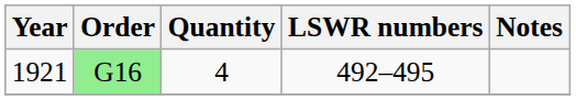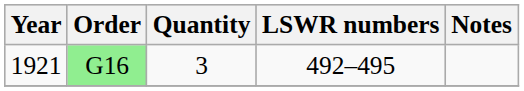1921 | Quantity: 4 -> 3
